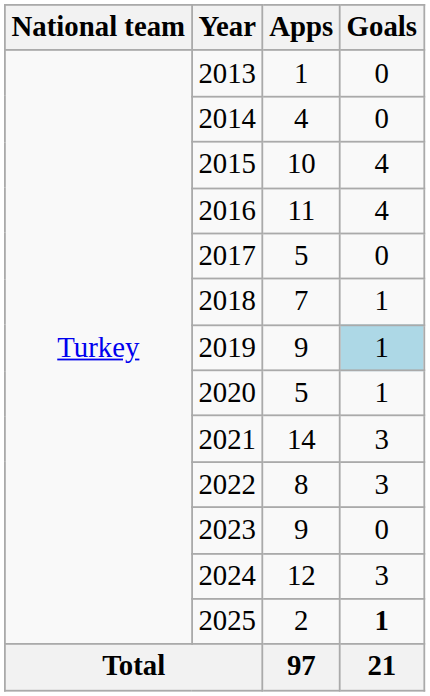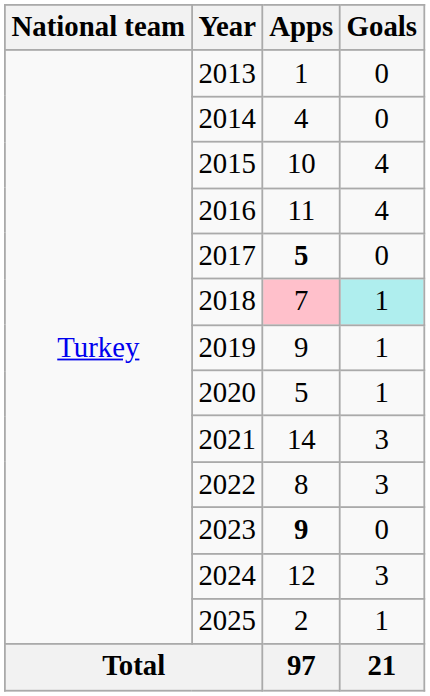2017 | Apps: normal -> bold
2018 | Apps: no background -> pink background
2018 | Goals: no background -> paleturquoise background
2019 | Goals: lightblue background -> no background
2023 | Apps: normal -> bold
2025 | Goals: bold -> normal
